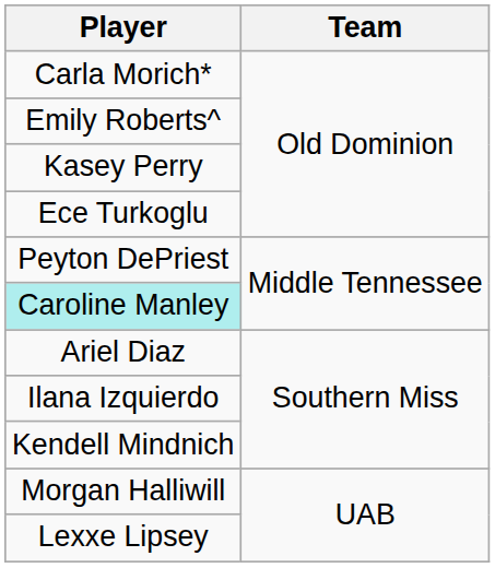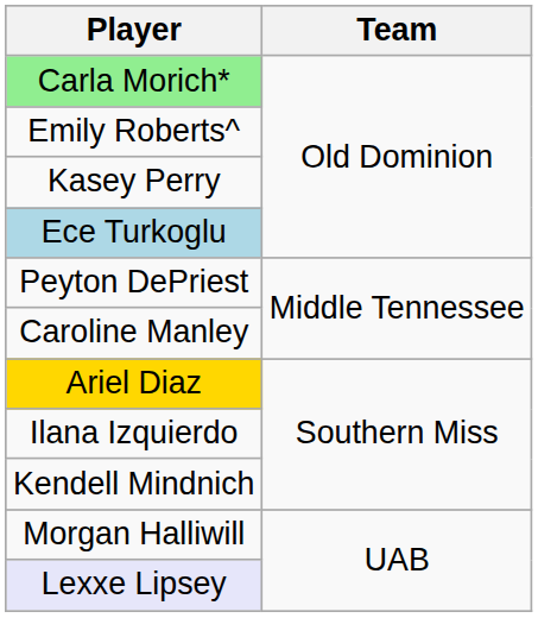Carla Morich* | Player: no background -> lightgreen background
Ece Turkoglu | Player: no background -> lightblue background
Caroline Manley | Player: paleturquoise background -> no background
Ariel Diaz | Player: no background -> gold background
Lexxe Lipsey | Player: no background -> lavender background
